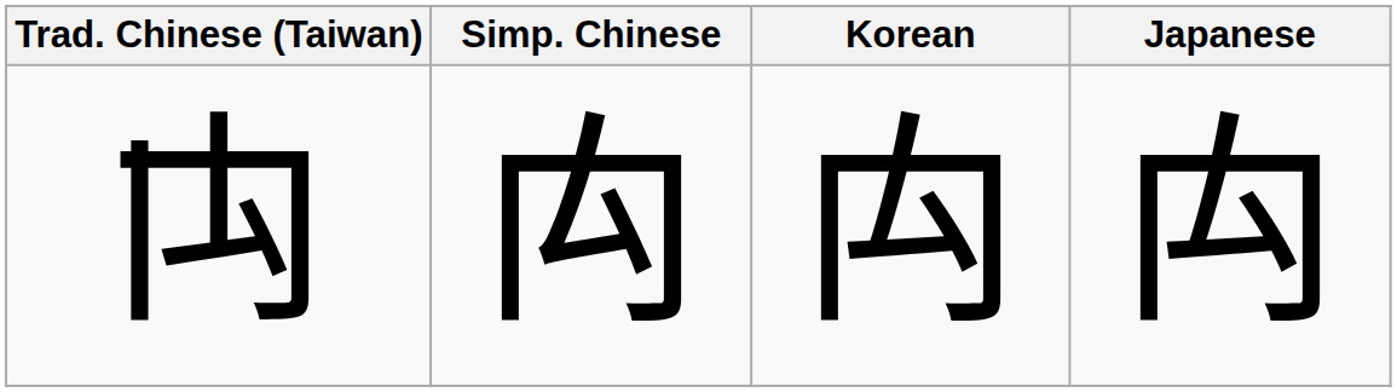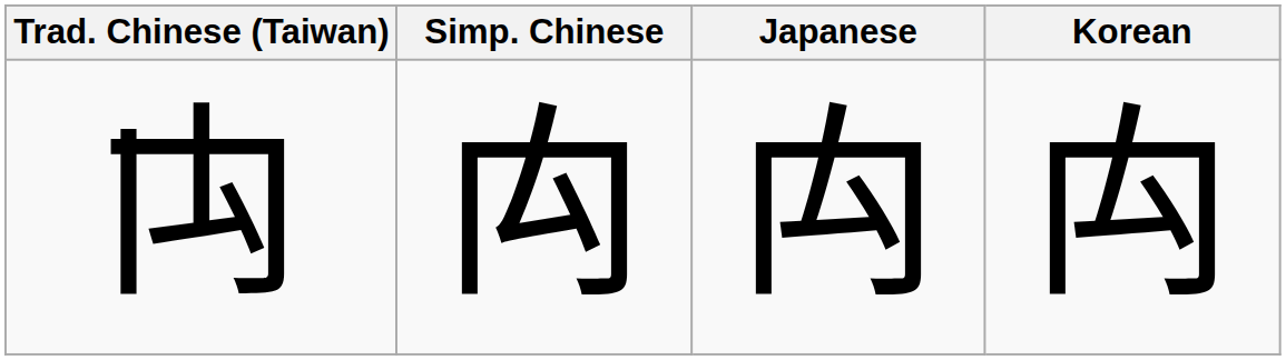columns swapped: Japanese <-> Korean
